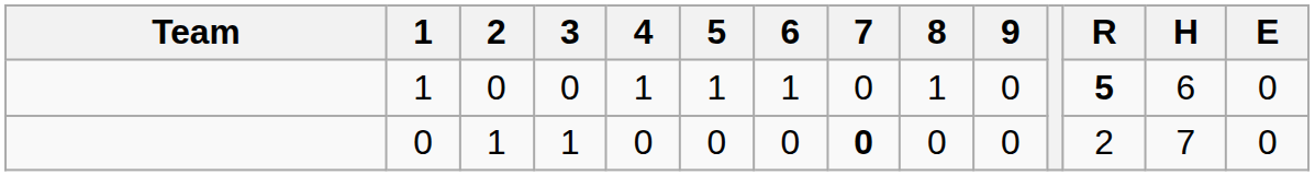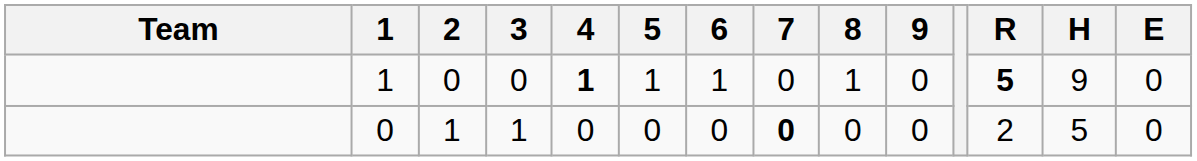row 2 | 4: normal -> bold
row 2 | H: 6 -> 9
row 3 | H: 7 -> 5
